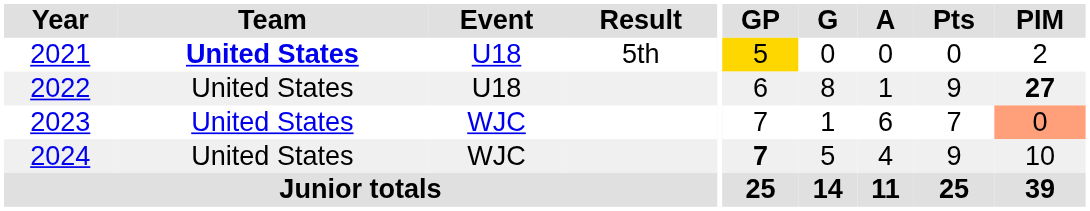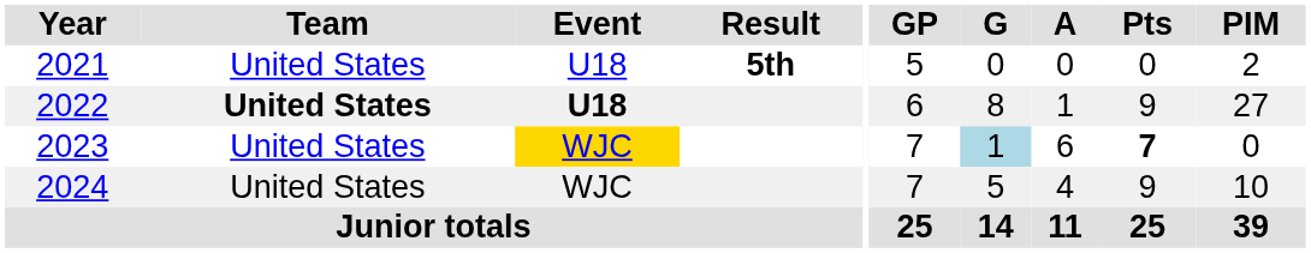2021 | Team: bold -> normal
2021 | Result: normal -> bold
2021 | GP: gold background -> no background
2022 | Team: normal -> bold
2022 | Event: normal -> bold
2022 | PIM: bold -> normal
2023 | Event: no background -> gold background
2023 | G: no background -> lightblue background
2023 | Pts: normal -> bold
2023 | PIM: lightsalmon background -> no background
2024 | GP: bold -> normal
